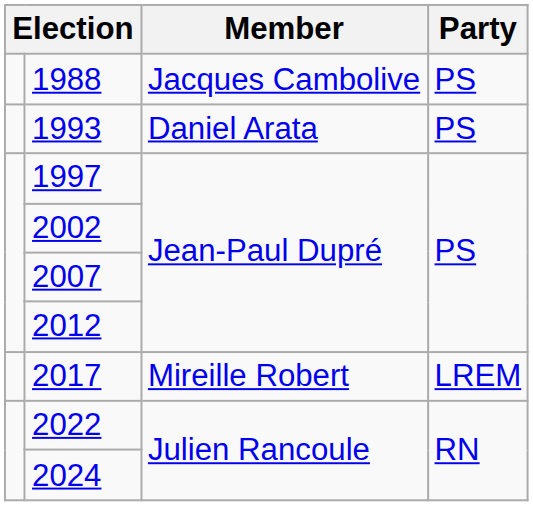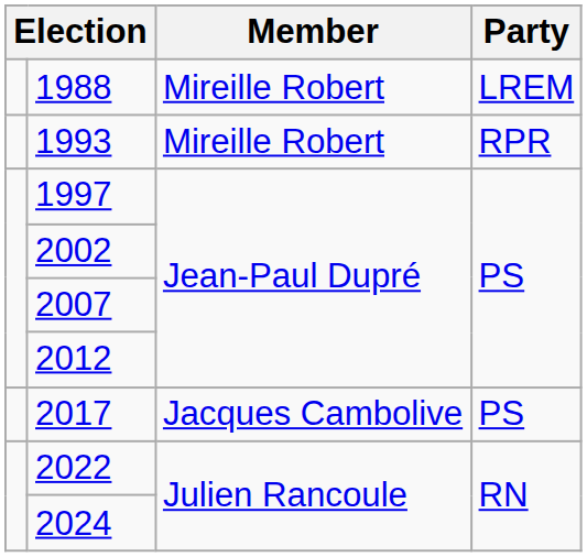1988 | Member: Jacques Cambolive -> Mireille Robert
1988 | Party: PS -> LREM
1993 | Member: Daniel Arata -> Mireille Robert
1993 | Party: PS -> RPR
2017 | Member: Mireille Robert -> Jacques Cambolive
2017 | Party: LREM -> PS
